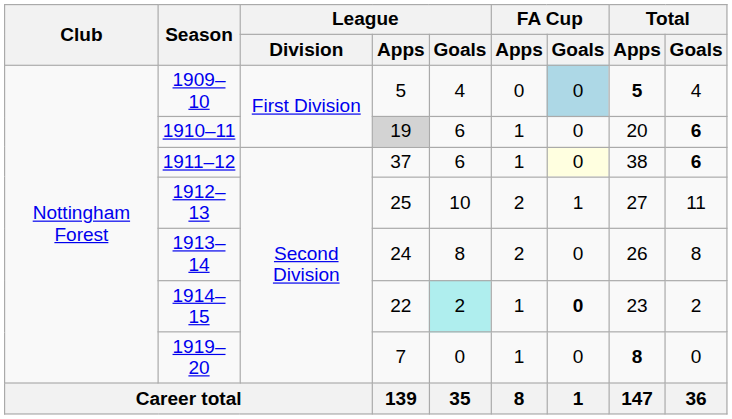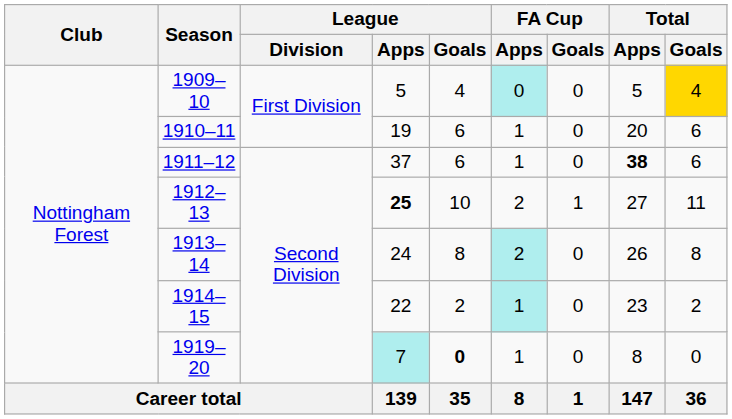1909–10 | FA Cup / Apps: no background -> paleturquoise background
1909–10 | FA Cup / Goals: lightblue background -> no background
1909–10 | Total / Apps: bold -> normal
1909–10 | Total / Goals: no background -> gold background
1910–11 | League / Apps: lightgrey background -> no background
1910–11 | Total / Goals: bold -> normal
1911–12 | FA Cup / Goals: lightyellow background -> no background
1911–12 | Total / Apps: normal -> bold
1911–12 | Total / Goals: bold -> normal
1912–13 | League / Apps: normal -> bold
1913–14 | FA Cup / Apps: no background -> paleturquoise background
1914–15 | League / Goals: paleturquoise background -> no background
1914–15 | FA Cup / Apps: no background -> paleturquoise background
1914–15 | FA Cup / Goals: bold -> normal
1919–20 | League / Apps: no background -> paleturquoise background
1919–20 | League / Goals: normal -> bold
1919–20 | Total / Apps: bold -> normal
